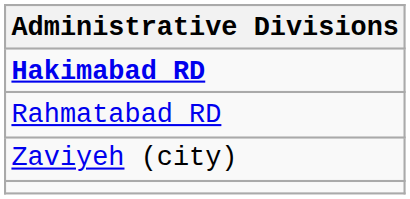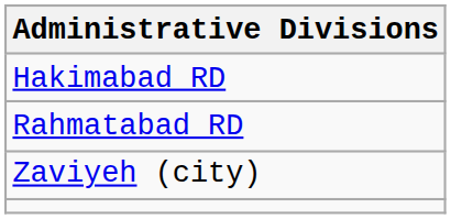row 2 | column 1: bold -> normal
